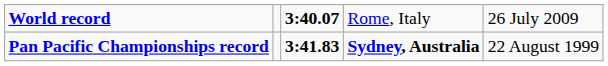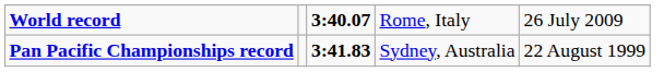Pan Pacific Championships record | column 4: bold -> normal
